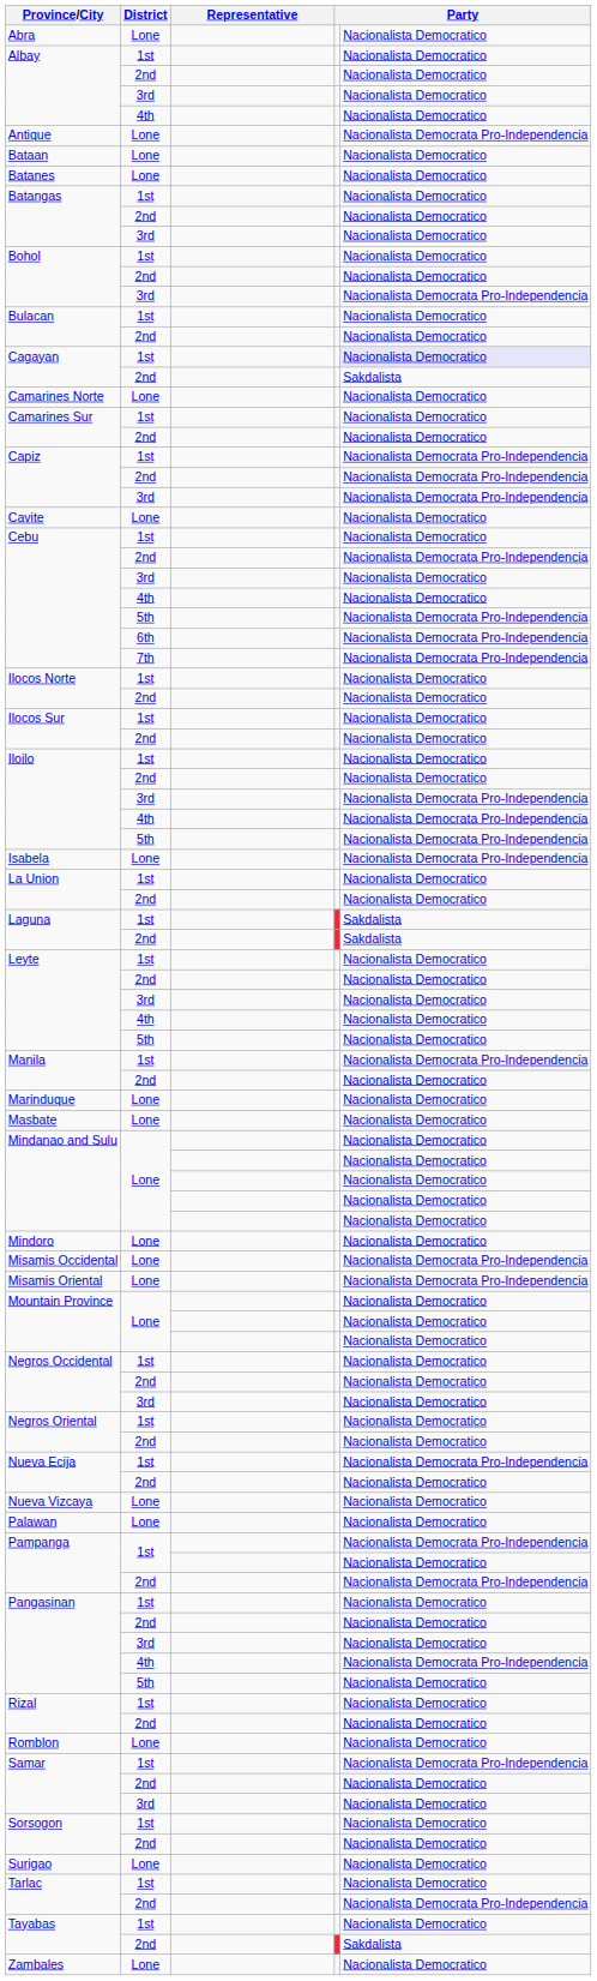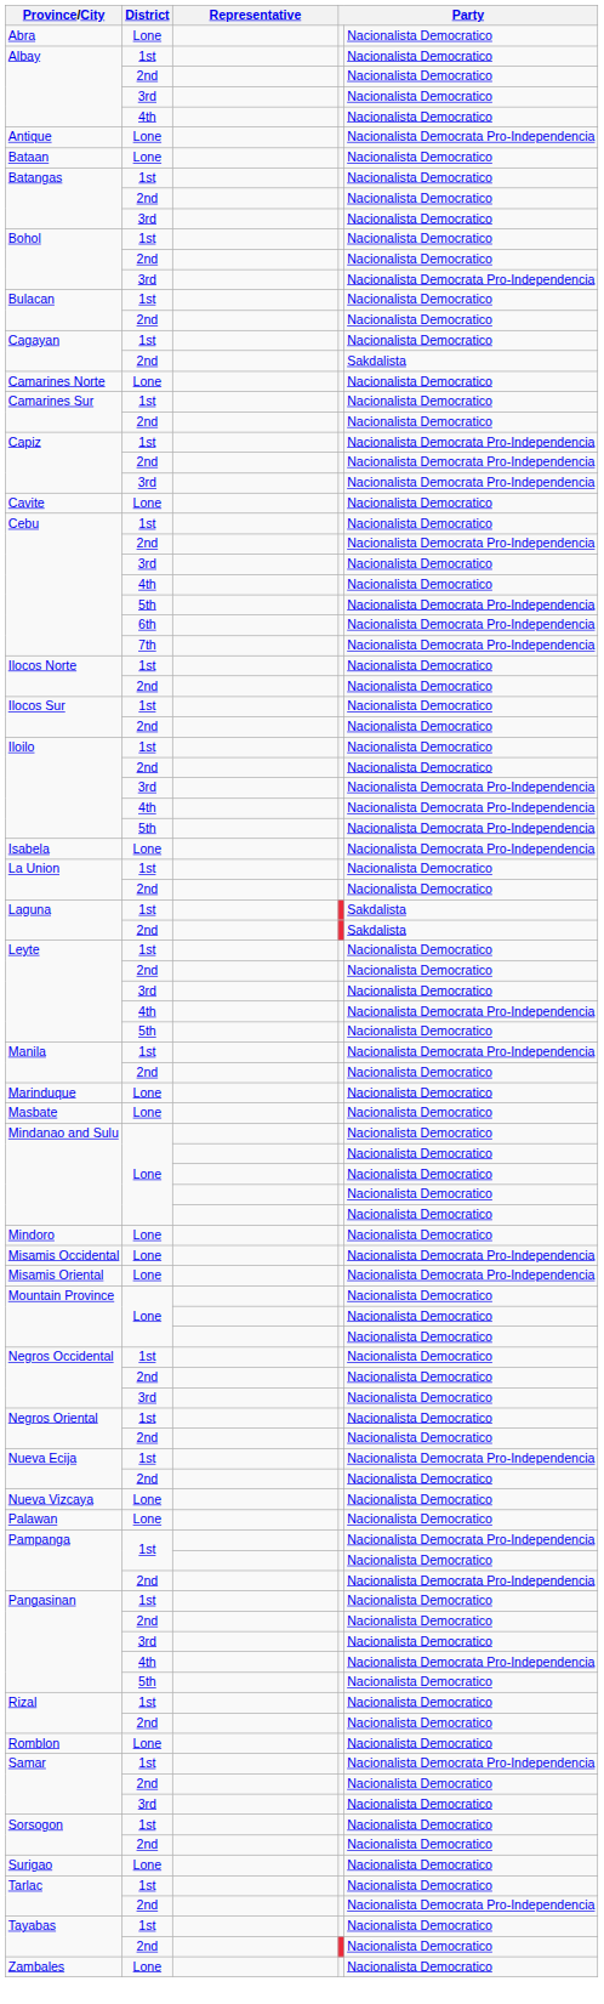- row: Batanes | Lone | Nacionalista Democratico
Cagayan / 1st | column 5: lavender background -> no background
Leyte / 4th | column 5: Nacionalista Democratico -> Nacionalista Democrata Pro-Independencia
Tayabas / 2nd | column 5: Sakdalista -> Nacionalista Democratico
